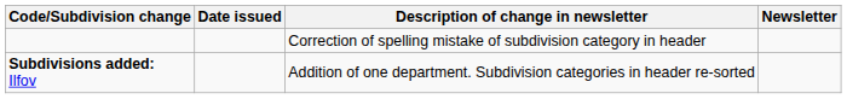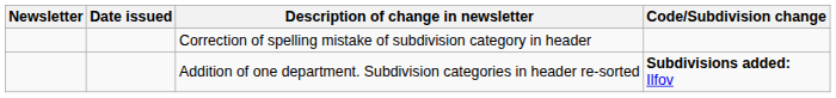columns swapped: Newsletter <-> Code/Subdivision change
